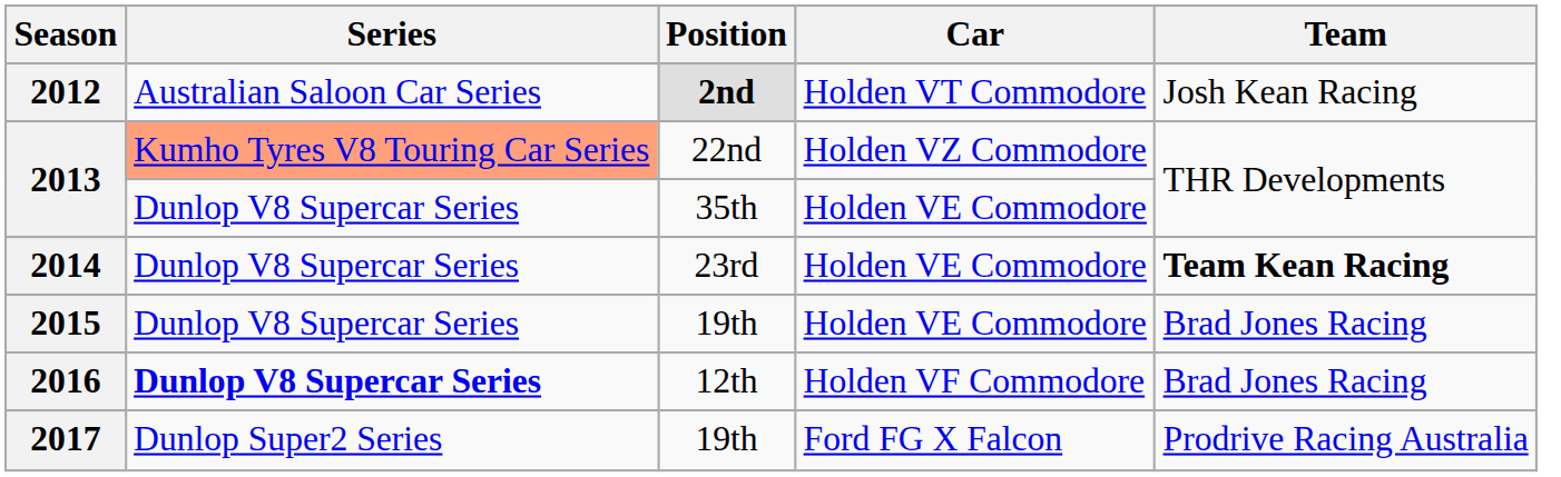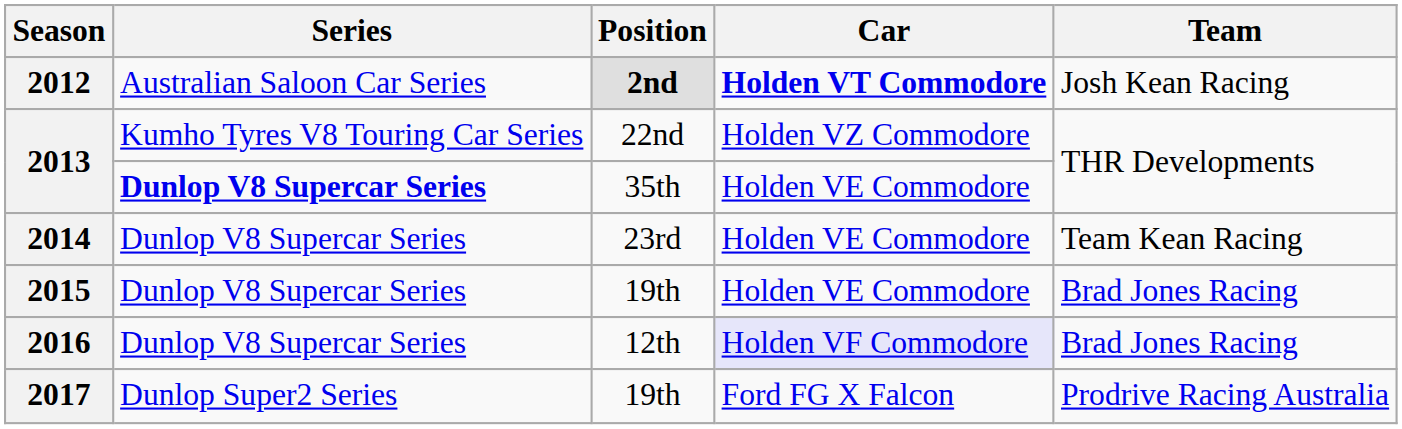2012 | Car: normal -> bold
2013 / 22nd | Series: lightsalmon background -> no background
2013 / 35th | Series: normal -> bold
2014 | Team: bold -> normal
2016 | Series: bold -> normal
2016 | Car: no background -> lavender background
